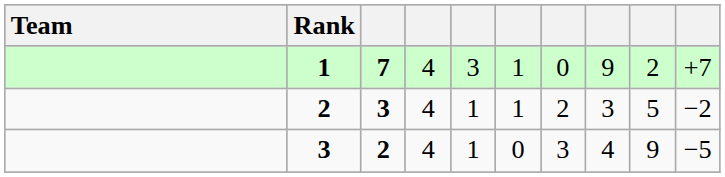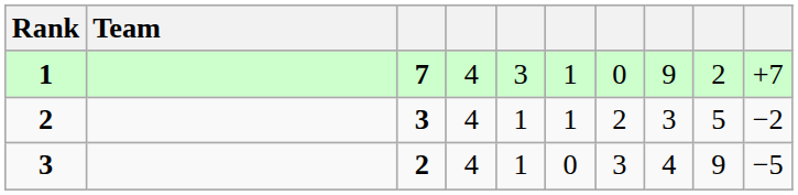columns swapped: Rank <-> Team
